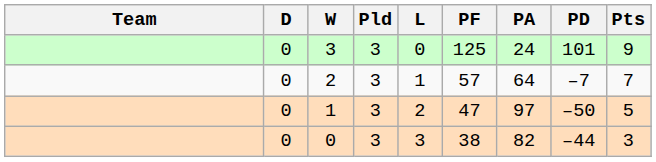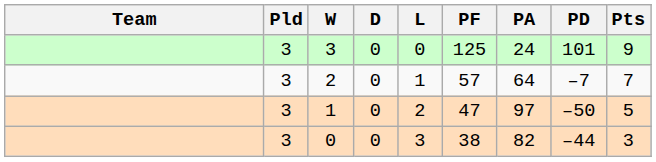columns swapped: Pld <-> D
